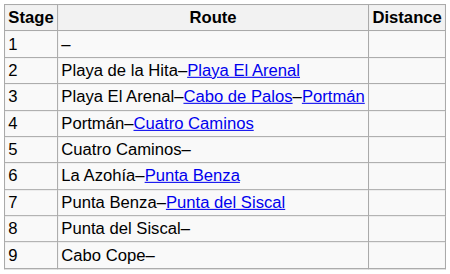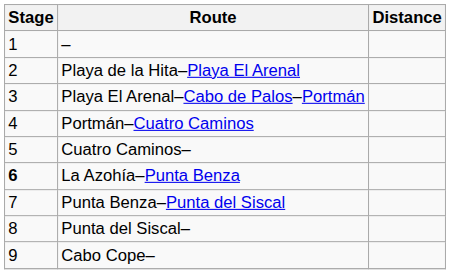La Azohía–Punta Benza | Stage: normal -> bold
